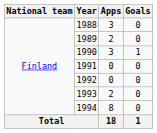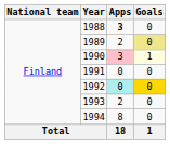1988 | Apps: normal -> bold
1989 | Goals: no background -> khaki background
1990 | Apps: no background -> pink background
1990 | Goals: no background -> lightyellow background
1992 | Apps: no background -> paleturquoise background
1992 | Goals: no background -> gold background
